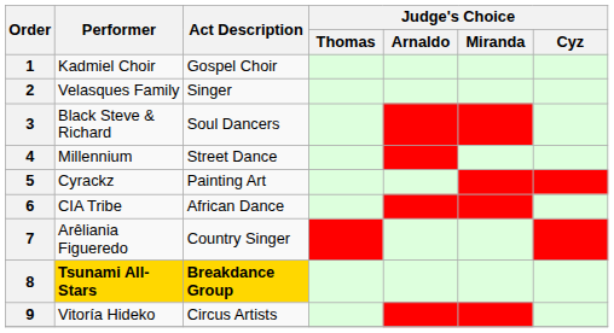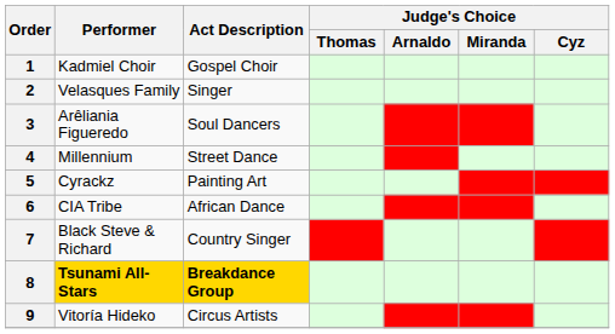3 | Performer: Black Steve & Richard -> Arêliania Figueredo
7 | Performer: Arêliania Figueredo -> Black Steve & Richard
